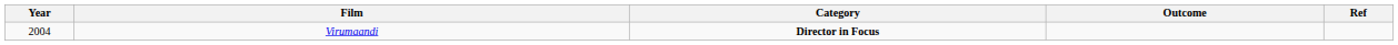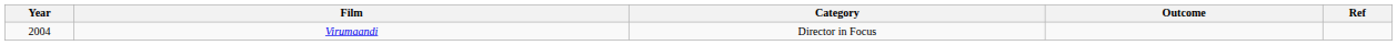Virumaandi | Category: bold -> normal
